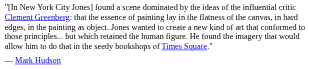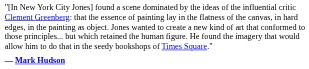row 2 | column 1: normal -> bold
